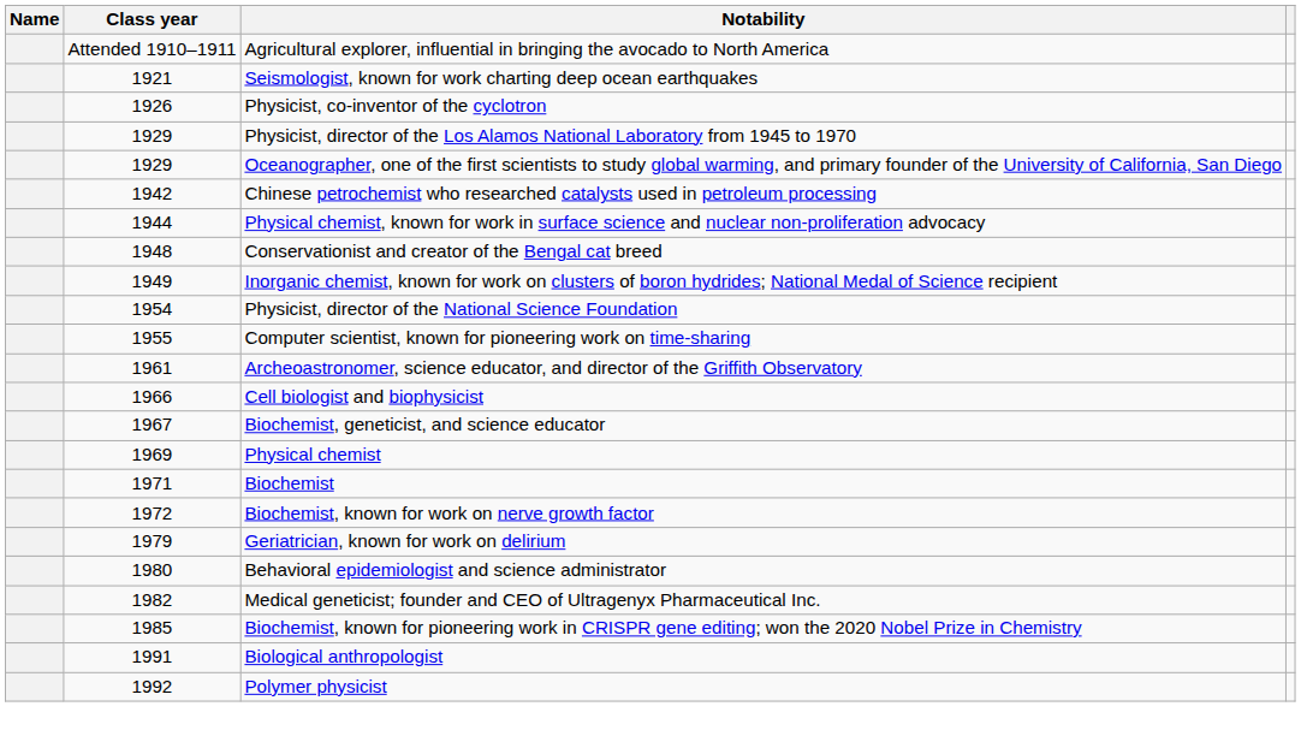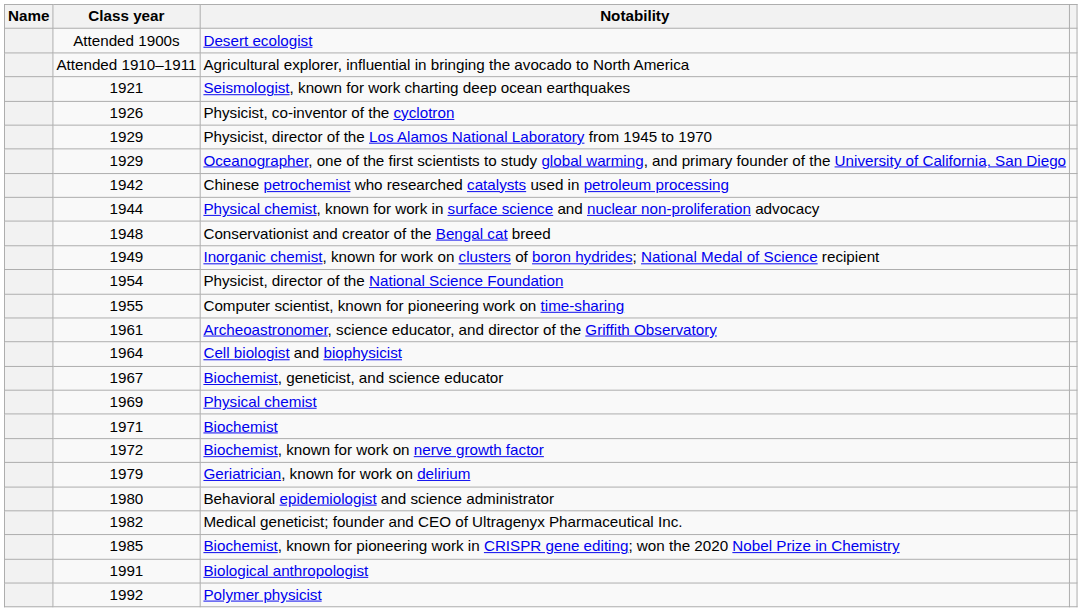+ row: Attended 1900s | Desert ecologist
Cell biologist and biophysicist | Class year: 1966 -> 1964
